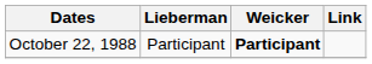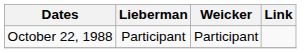October 22, 1988 | Weicker: bold -> normal
